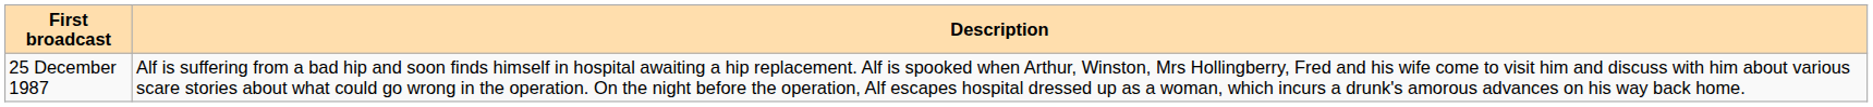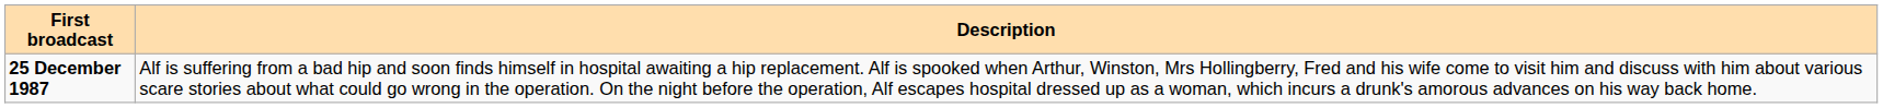25 December 1987 | First broadcast: normal -> bold
